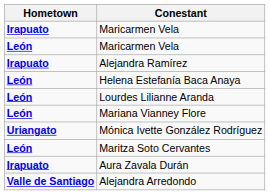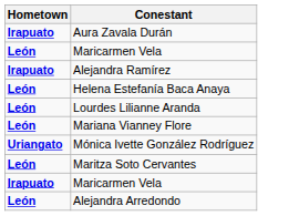row 2 | Conestant: Maricarmen Vela -> Aura Zavala Durán
row 10 | Conestant: Aura Zavala Durán -> Maricarmen Vela
row 11 | Hometown: Valle de Santiago -> León
